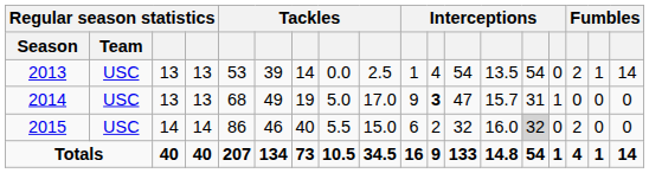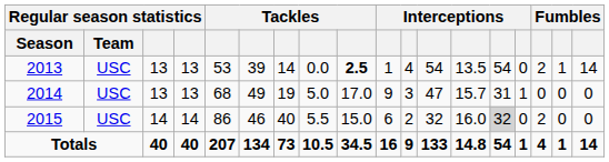2013 | column 9: normal -> bold
2014 | column 11: bold -> normal
